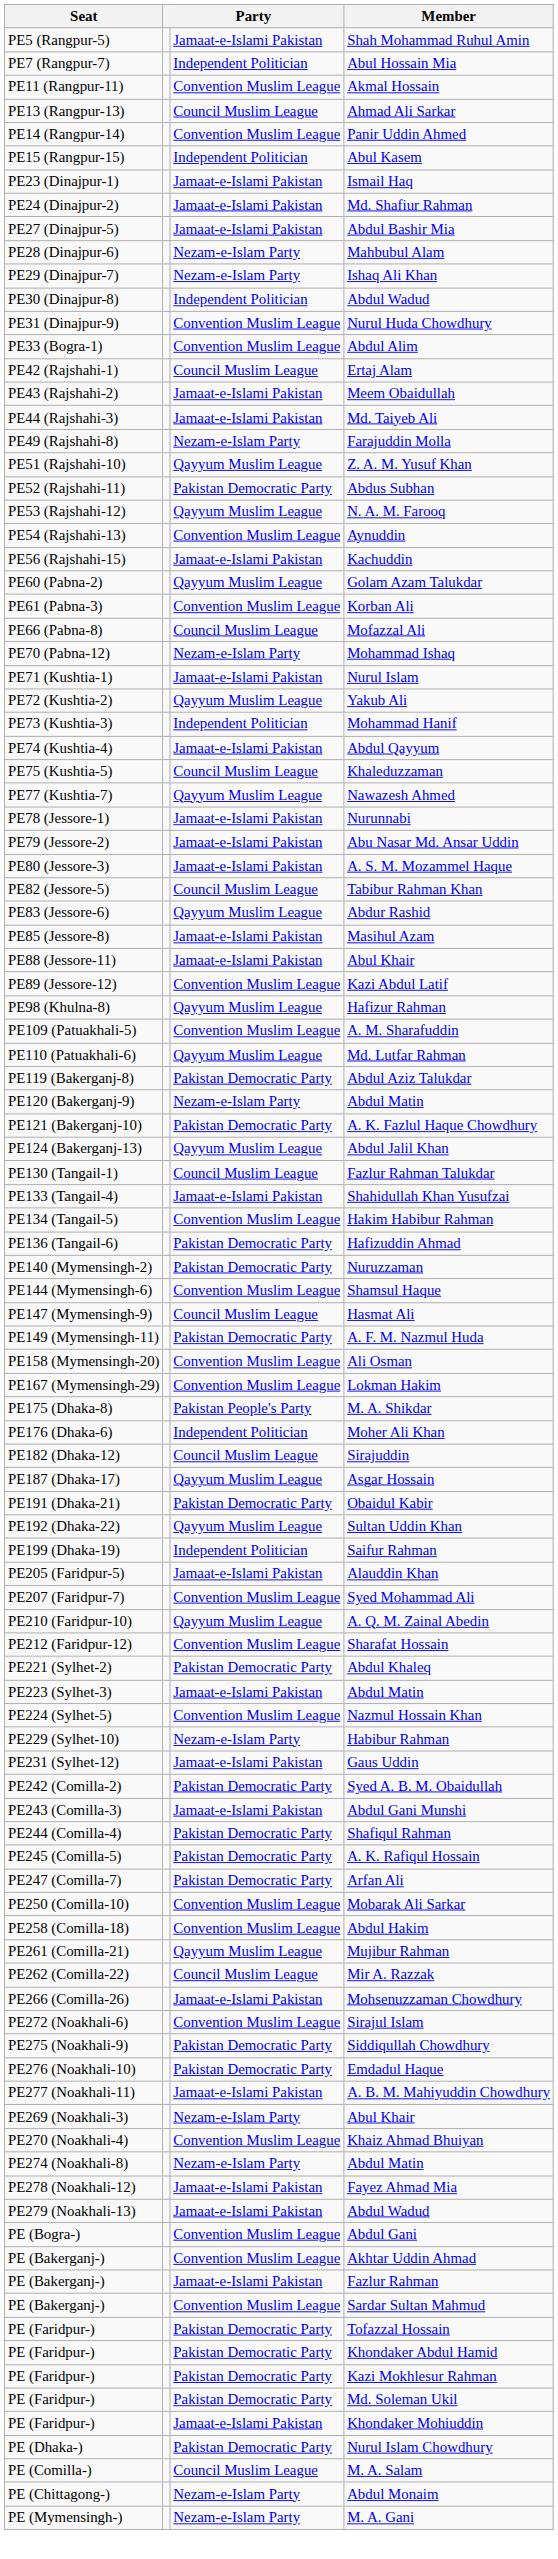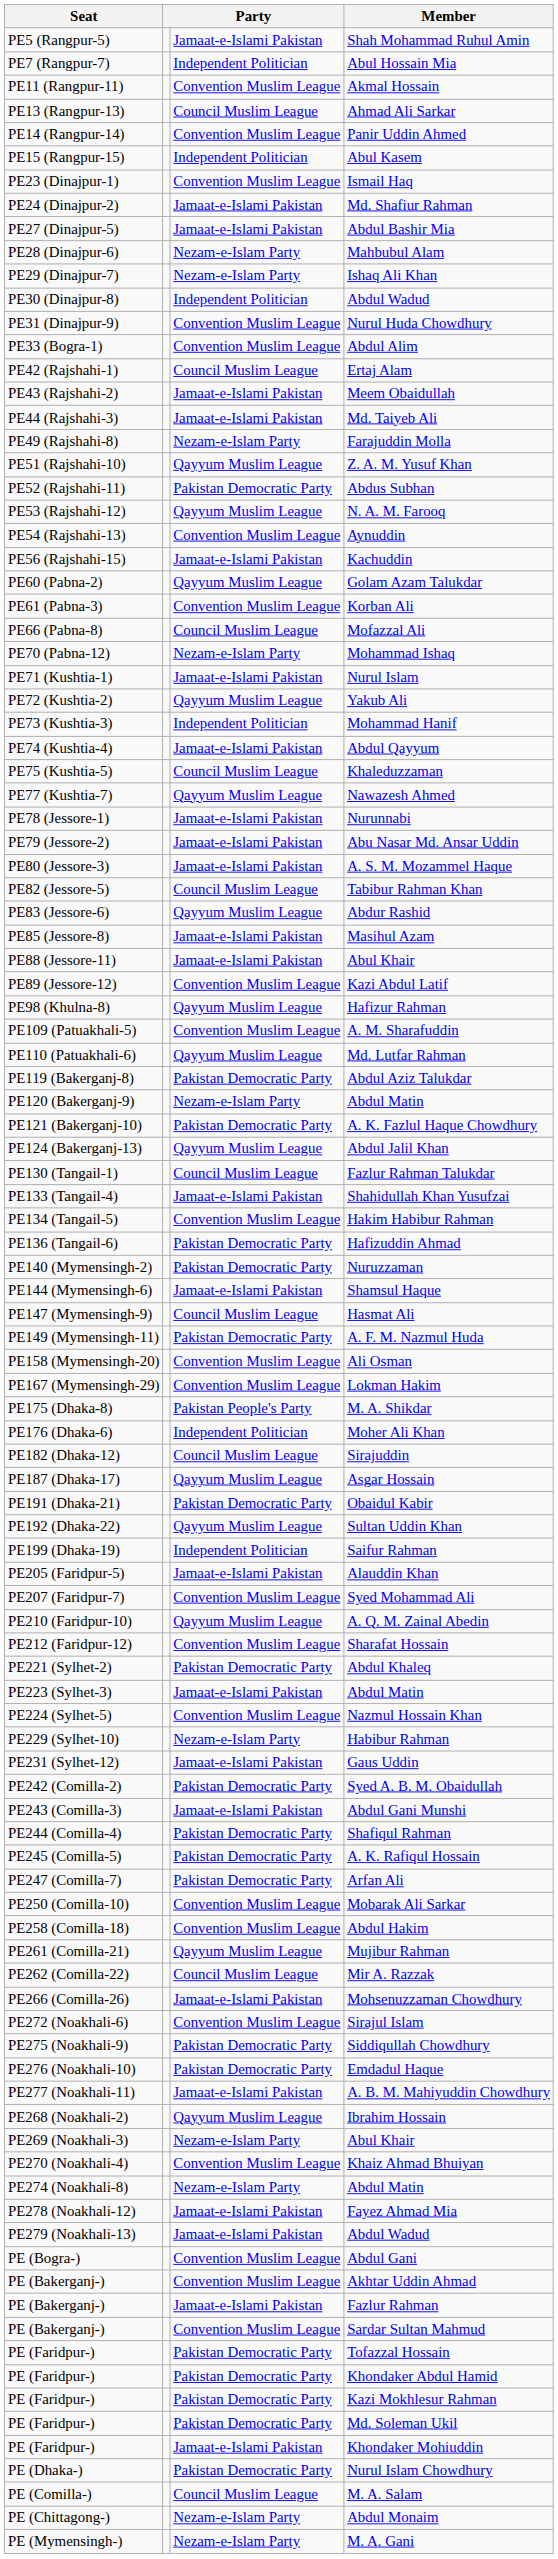Ismail Haq | column 3: Jamaat-e-Islami Pakistan -> Convention Muslim League
Shamsul Haque | column 3: Convention Muslim League -> Jamaat-e-Islami Pakistan
+ row: PE268 (Noakhali-2) | Qayyum Muslim League | Ibrahim Hossain
